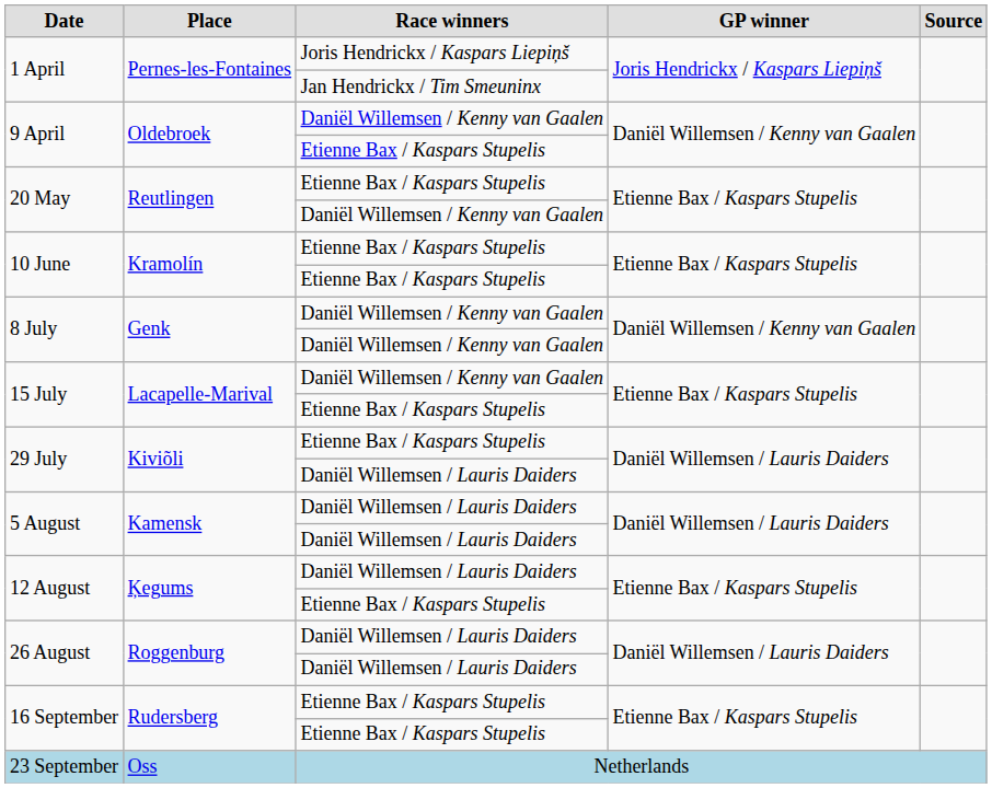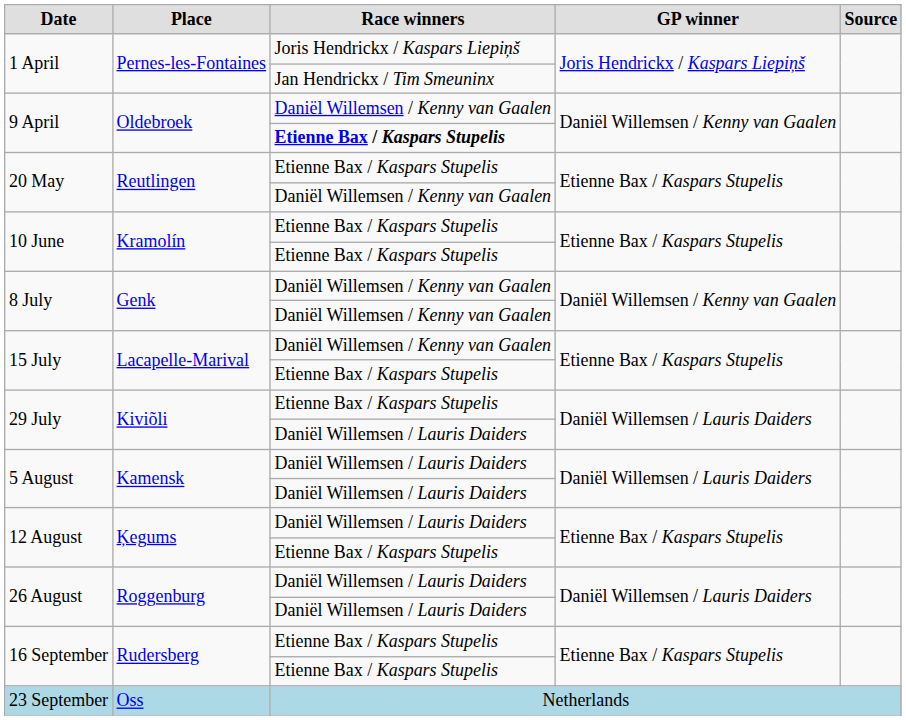9 April / Etienne Bax / Kaspars Stupelis | Race winners: normal -> bold
